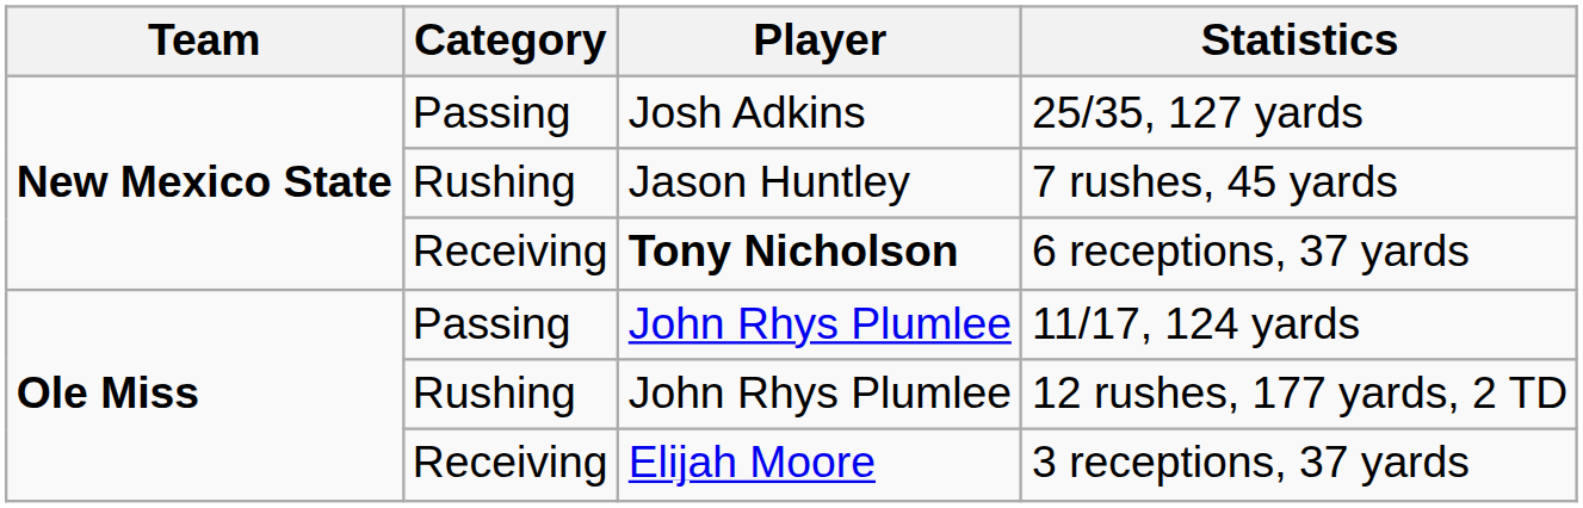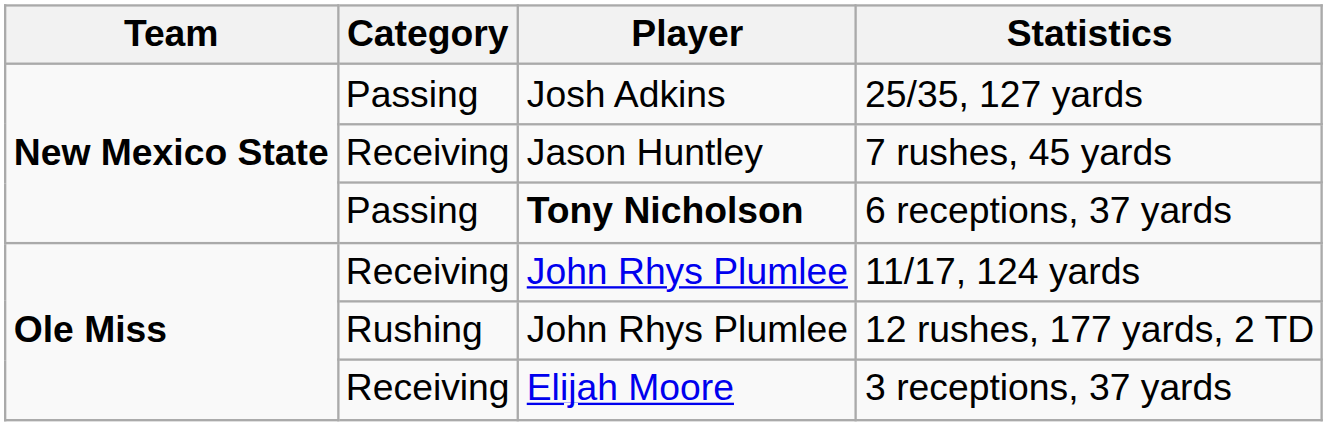7 rushes, 45 yards | Category: Rushing -> Receiving
6 receptions, 37 yards | Category: Receiving -> Passing
11/17, 124 yards | Category: Passing -> Receiving
